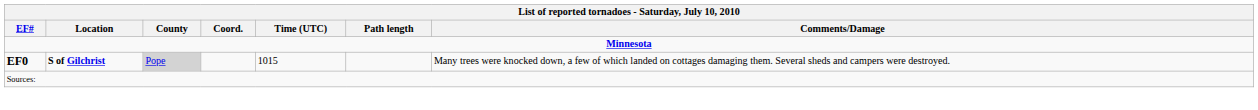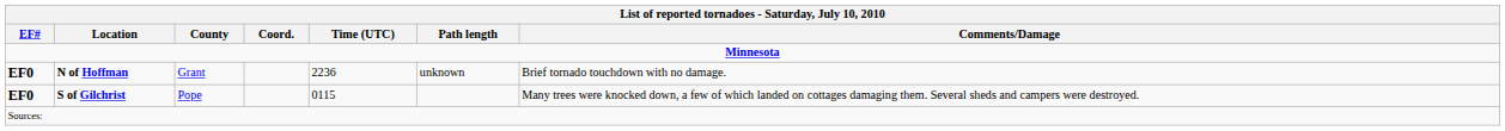+ row: EF0 | N of Hoffman | Grant | 2236 | unknown | Brief tornado touchdown with no damage.
S of Gilchrist | County: lightgrey background -> no background
S of Gilchrist | Time (UTC): 1015 -> 0115
